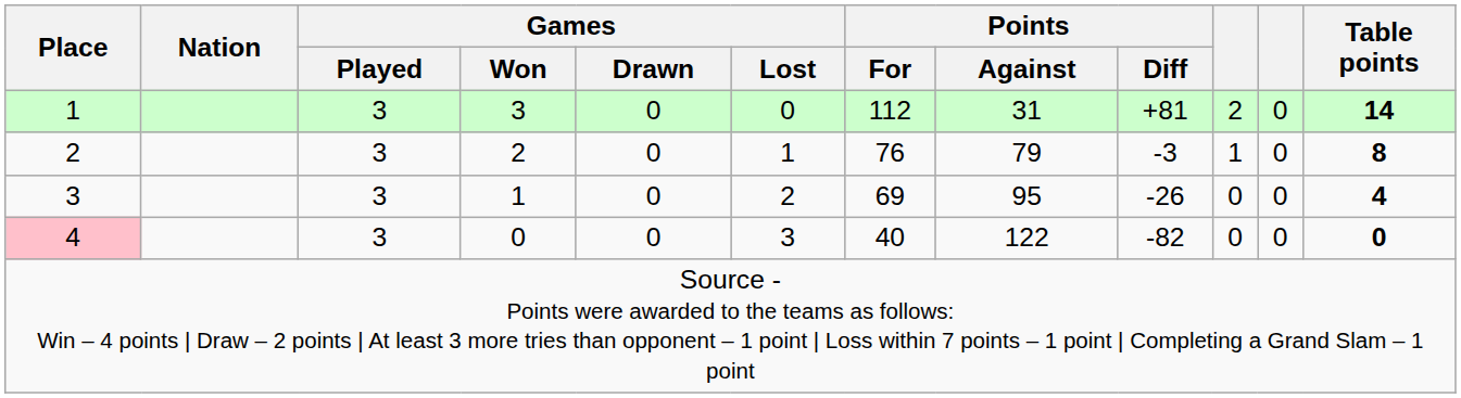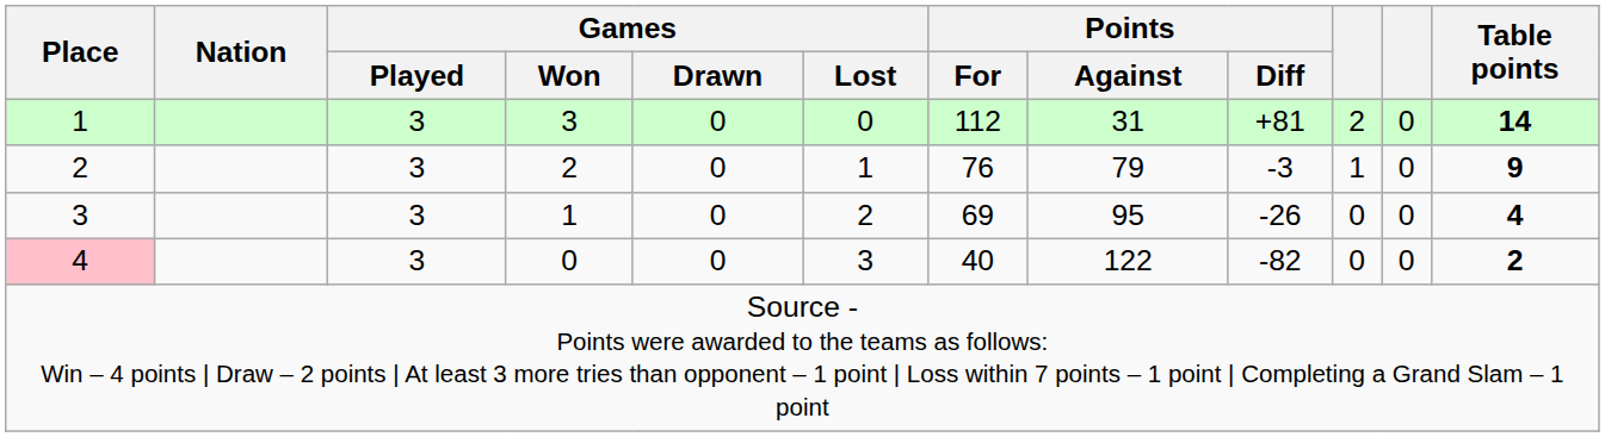row 4 | Table points: 8 -> 9
row 6 | Table points: 0 -> 2
